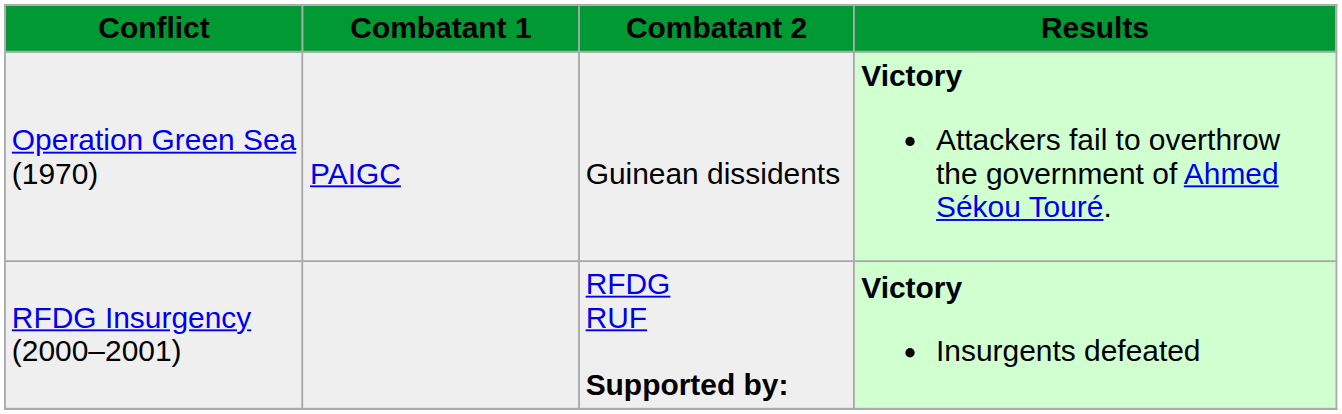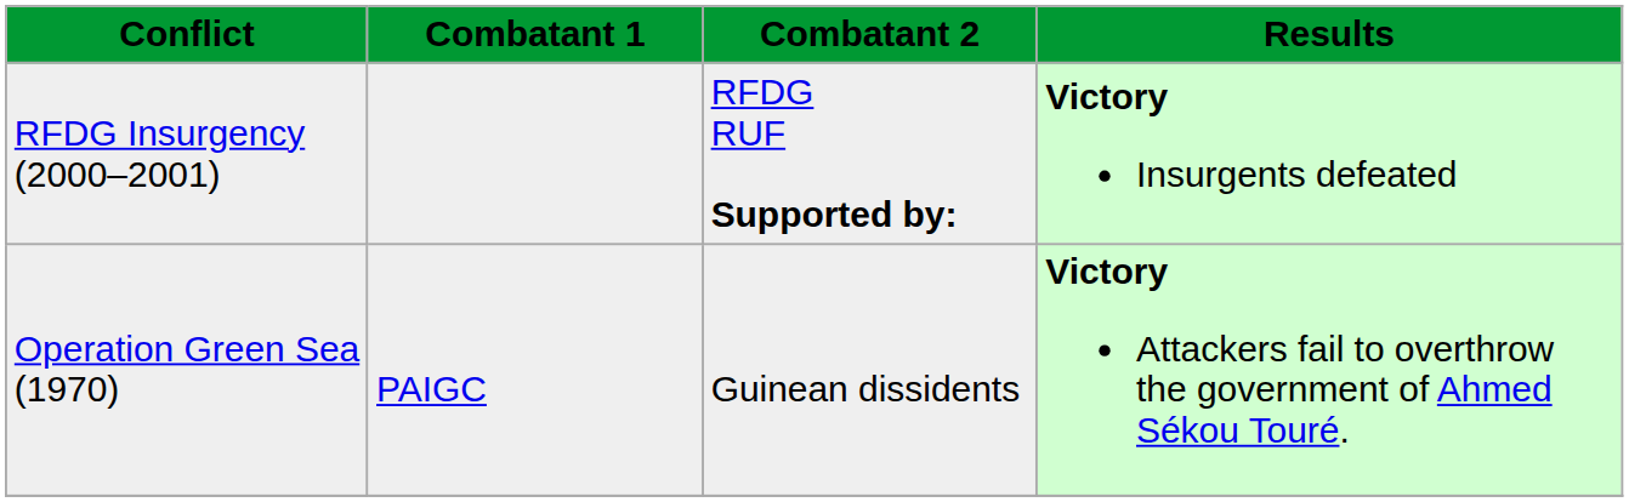rows swapped: Operation Green Sea (1970) <-> RFDG Insurgency (2000–2001)
